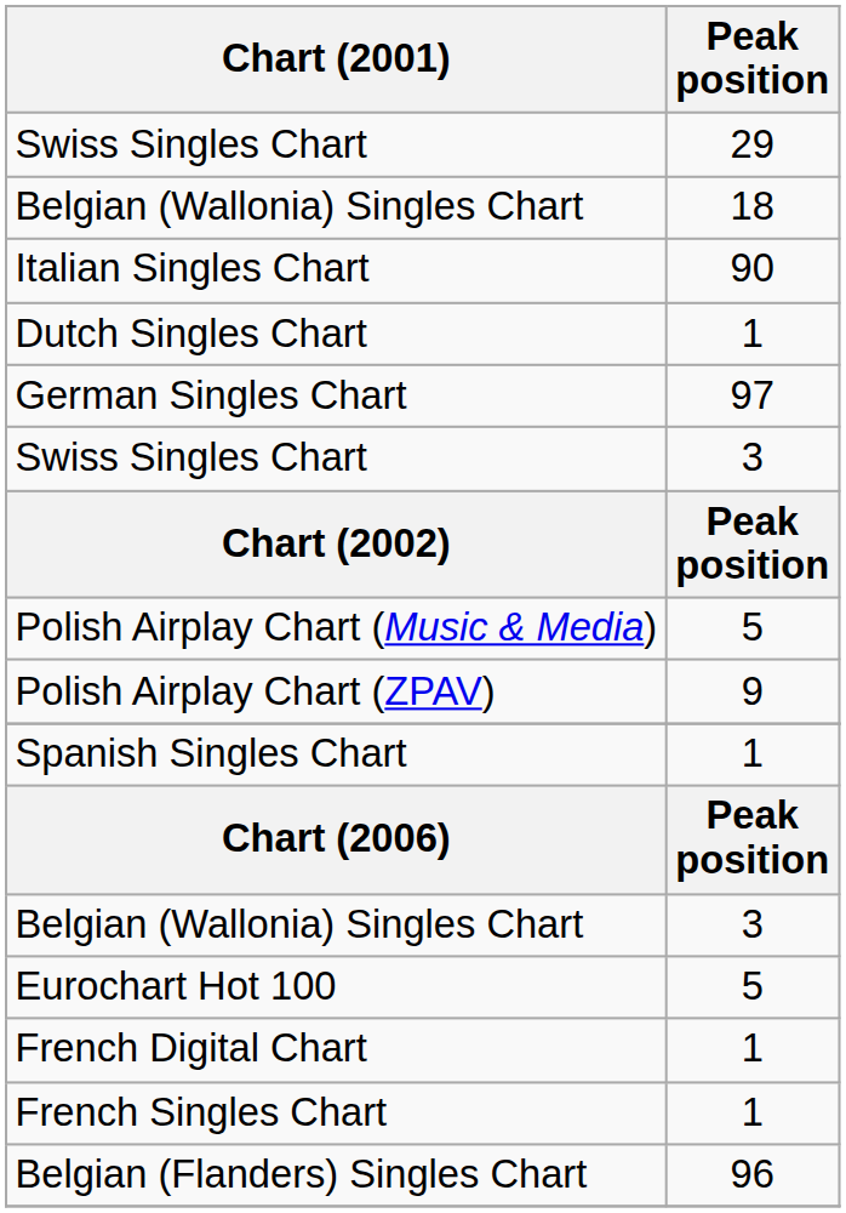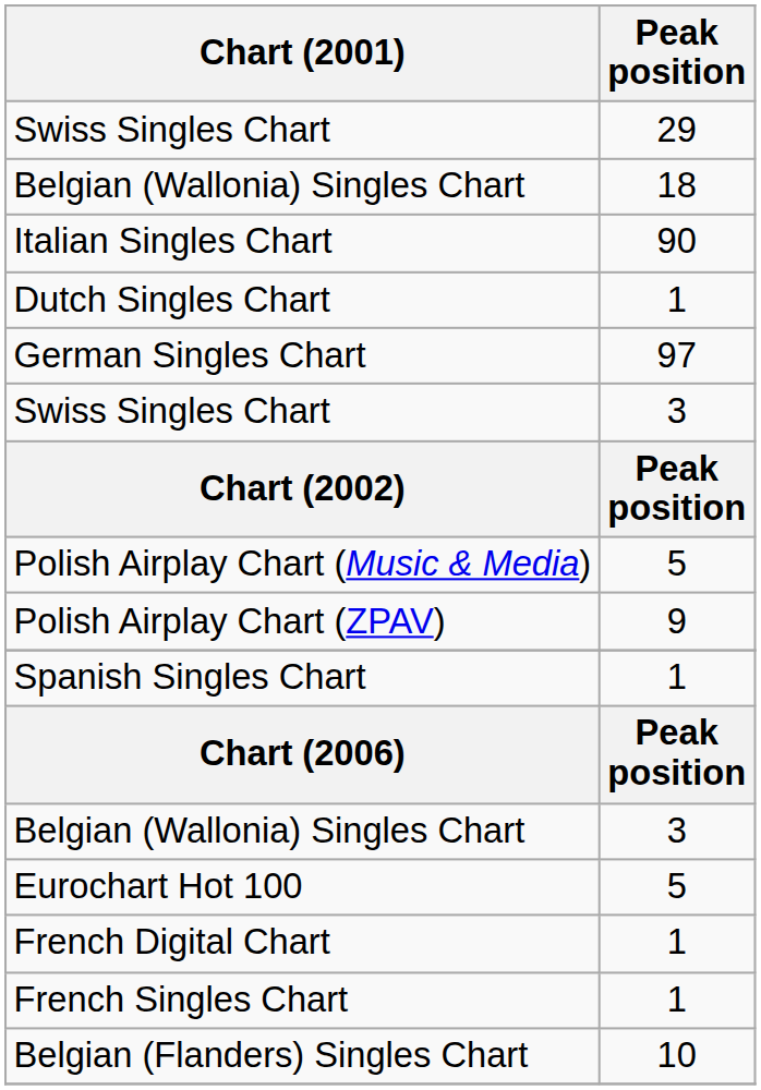row 17 | Peak position: 96 -> 10
